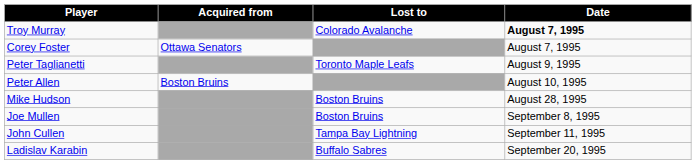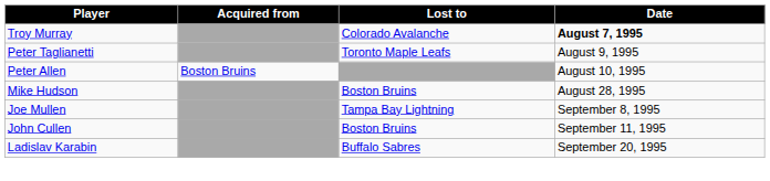- row: Corey Foster | Ottawa Senators | August 7, 1995
Joe Mullen | Lost to: Boston Bruins -> Tampa Bay Lightning
John Cullen | Lost to: Tampa Bay Lightning -> Boston Bruins
